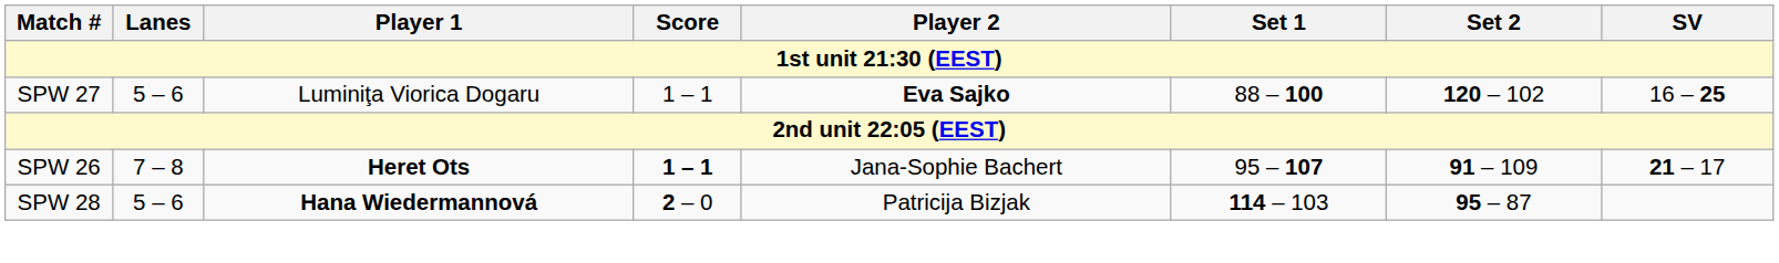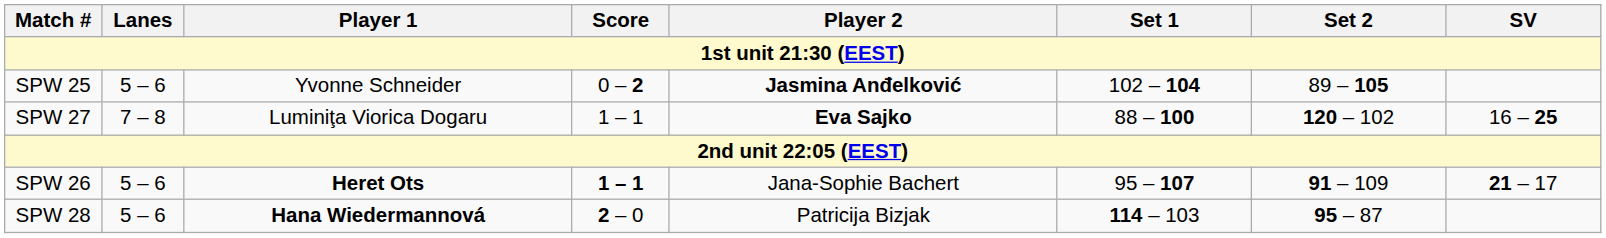+ row: SPW 25 | 5 – 6 | Yvonne Schneider | 0 – 2 | Jasmina Anđelković | 102 – 104 | 89 – 105
SPW 27 | Lanes: 5 – 6 -> 7 – 8
SPW 26 | Lanes: 7 – 8 -> 5 – 6
